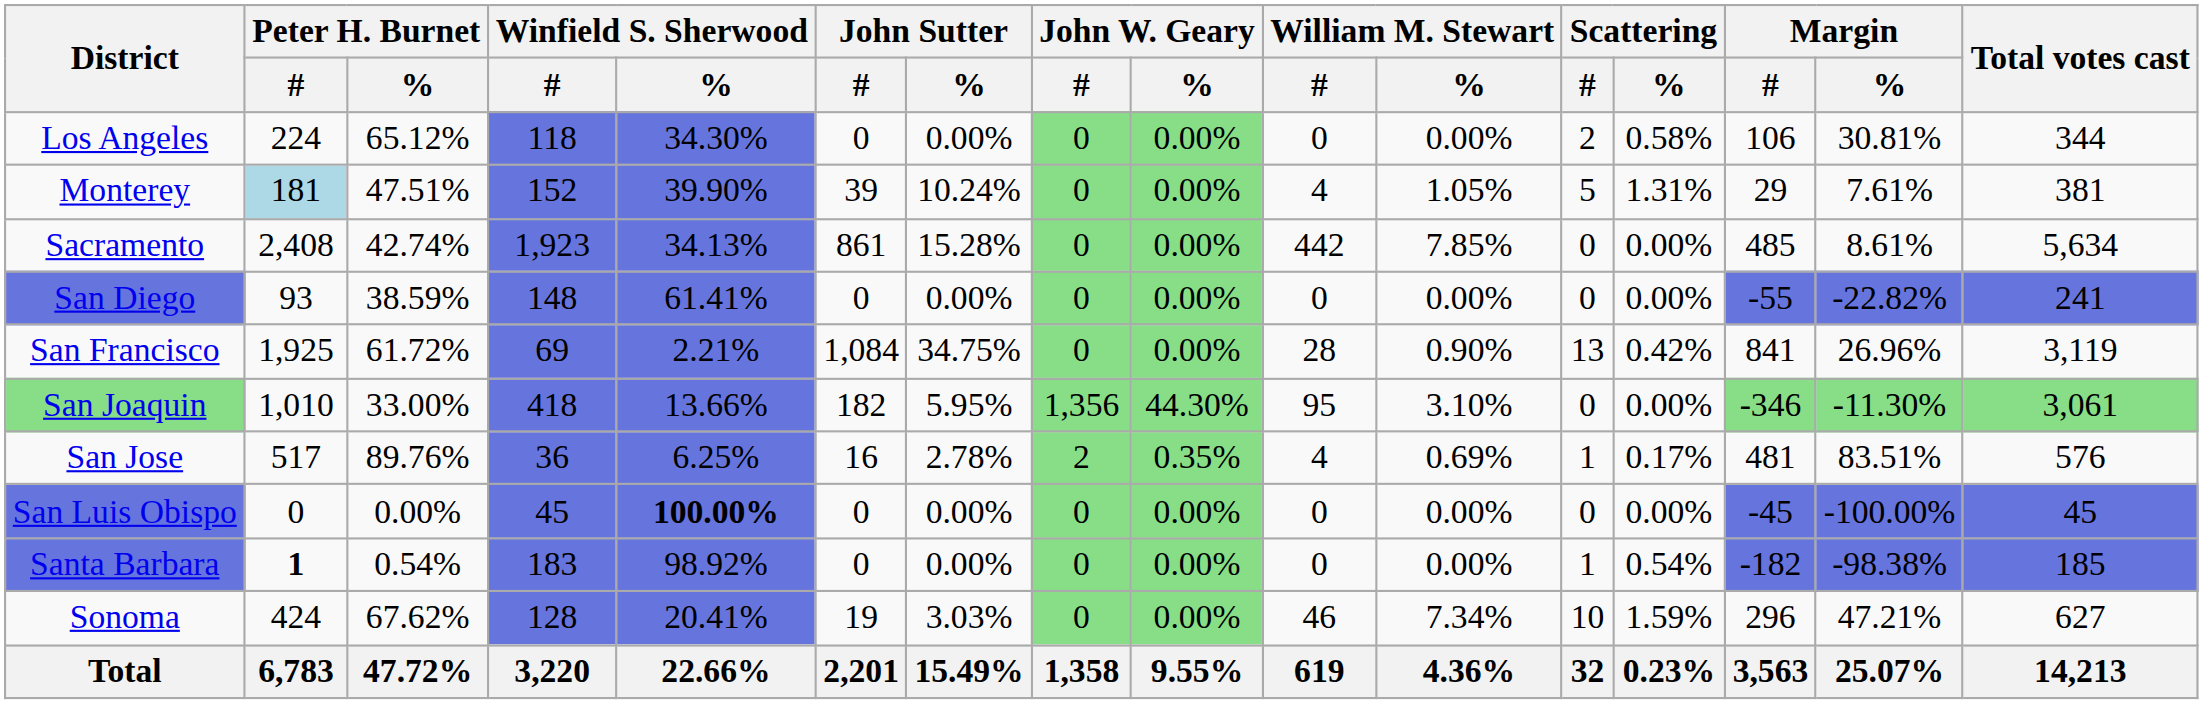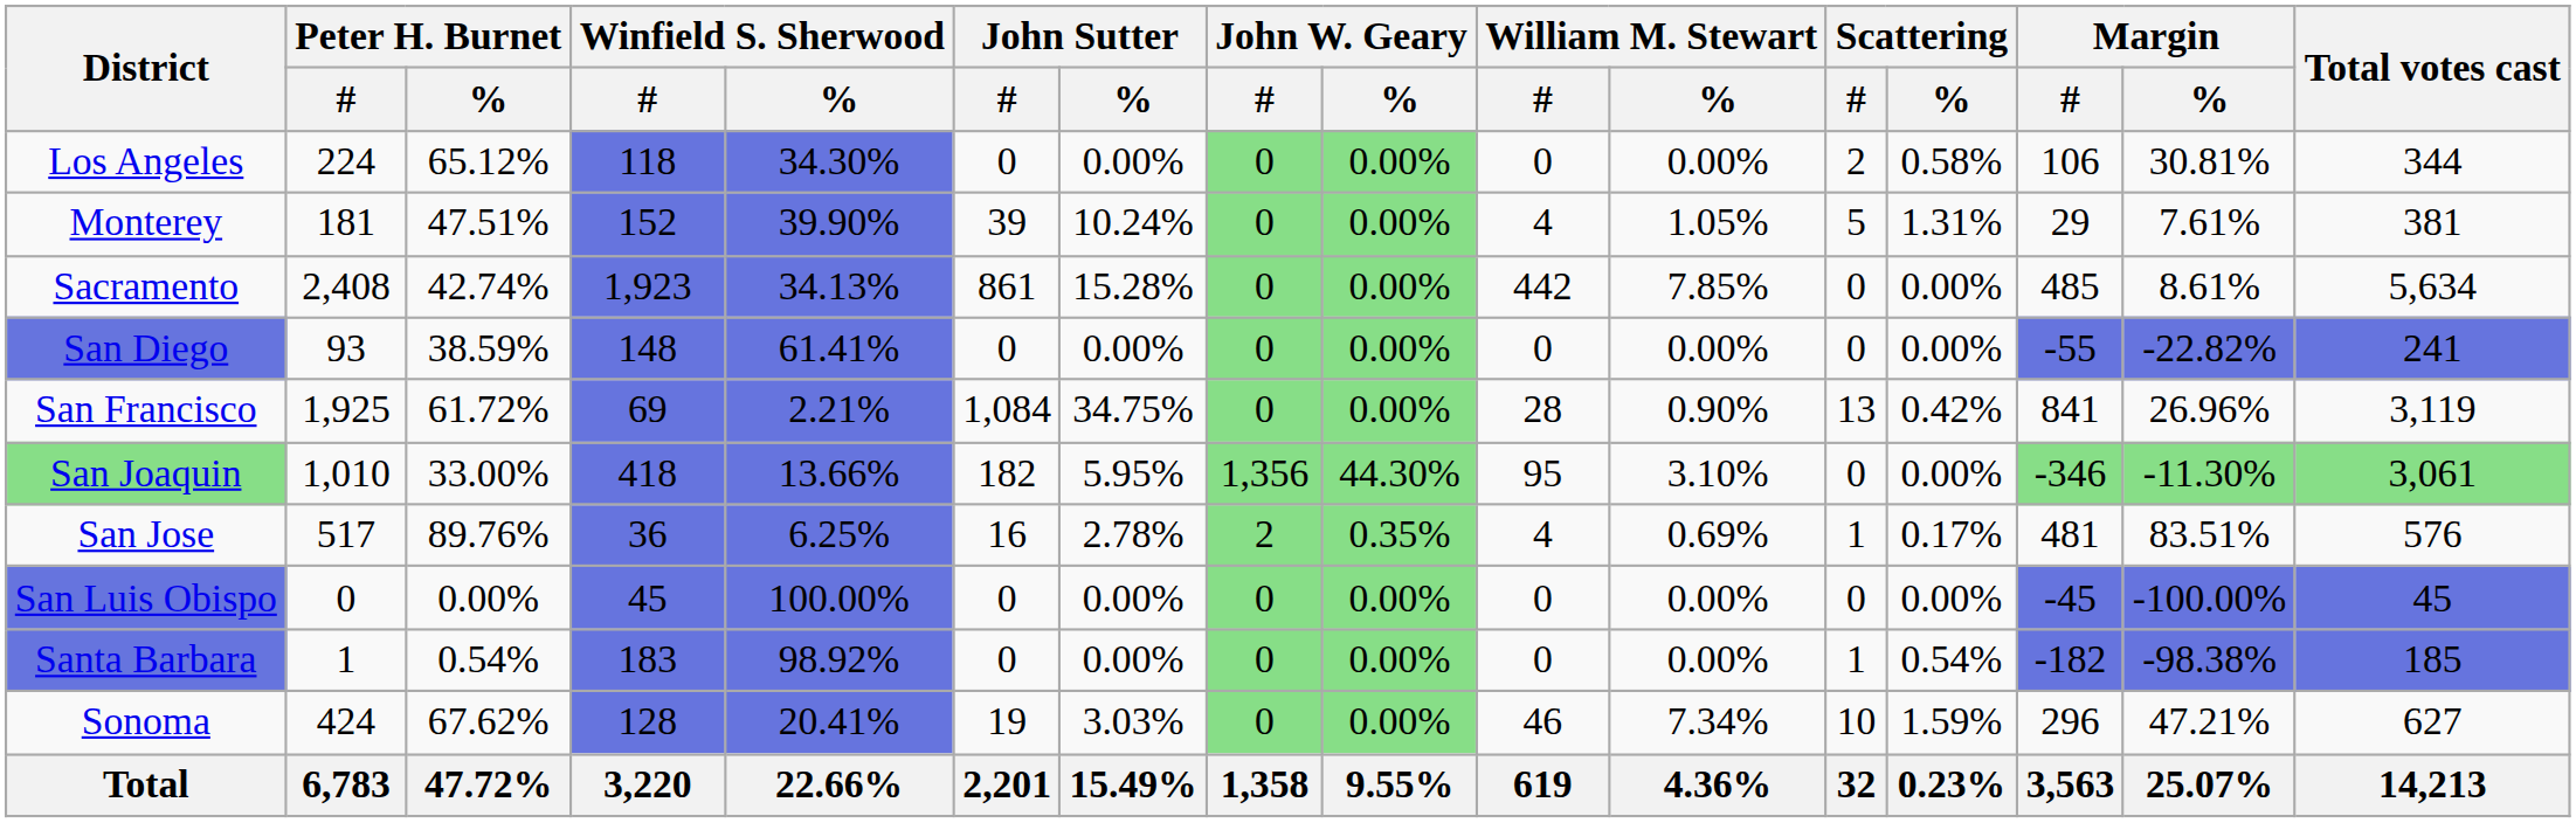Monterey | Peter H. Burnet / #: lightblue background -> no background
San Luis Obispo | Winfield S. Sherwood / %: bold -> normal
Santa Barbara | Peter H. Burnet / #: bold -> normal
